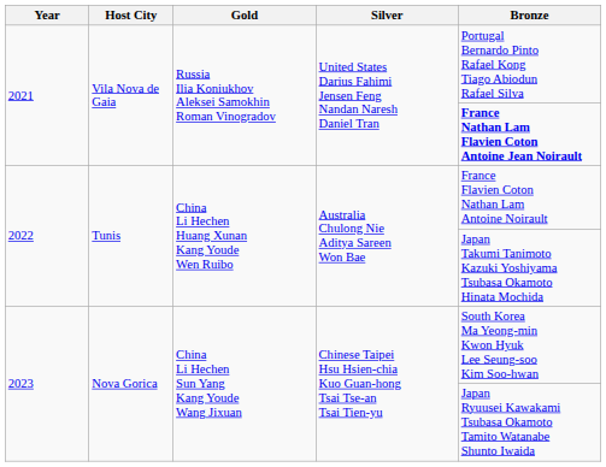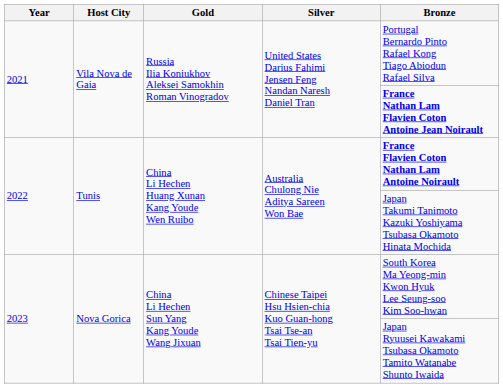row 4 | Bronze: normal -> bold
